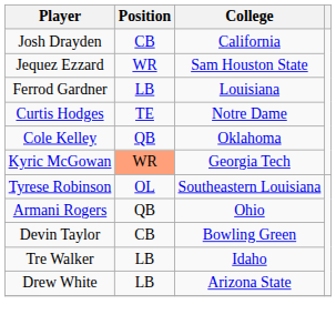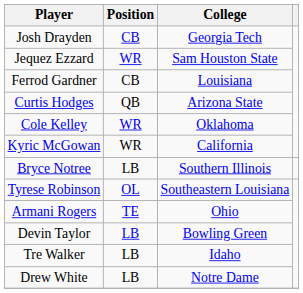Josh Drayden | College: California -> Georgia Tech
Ferrod Gardner | Position: LB -> CB
Curtis Hodges | Position: TE -> QB
Curtis Hodges | College: Notre Dame -> Arizona State
Cole Kelley | Position: QB -> WR
Kyric McGowan | Position: lightsalmon background -> no background
Kyric McGowan | College: Georgia Tech -> California
+ row: Bryce Notree | LB | Southern Illinois
Armani Rogers | Position: QB -> TE
Devin Taylor | Position: CB -> LB
Drew White | College: Arizona State -> Notre Dame
